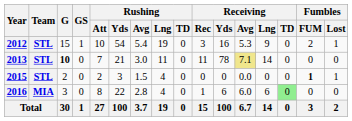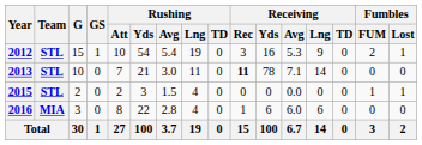2013 | G: bold -> normal
2013 | Receiving / Rec: normal -> bold
2013 | Receiving / Avg: khaki background -> no background
2015 | Fumbles / FUM: bold -> normal
2016 | Receiving / TD: lightgreen background -> no background
